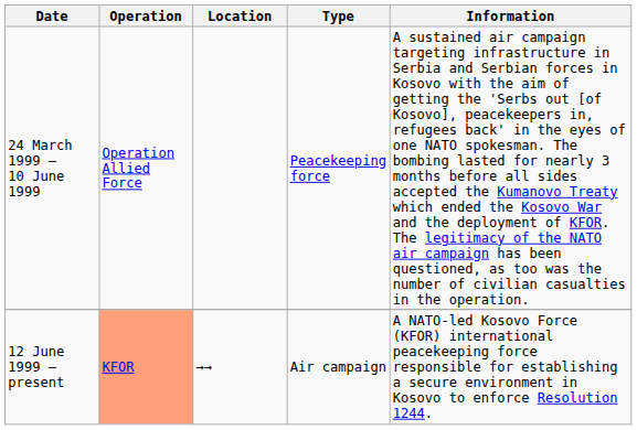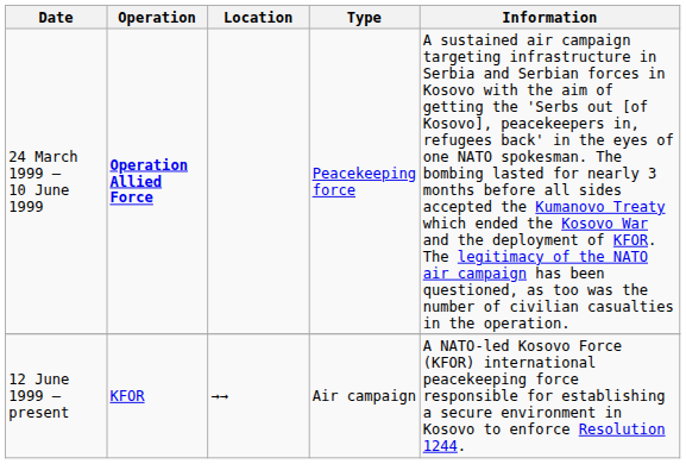24 March 1999 – 10 June 1999 | Operation: normal -> bold
12 June 1999 – present | Operation: lightsalmon background -> no background
